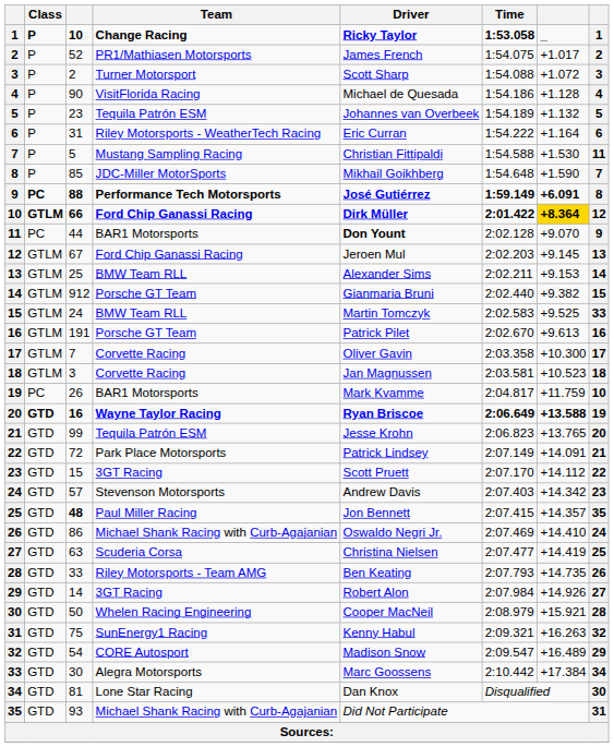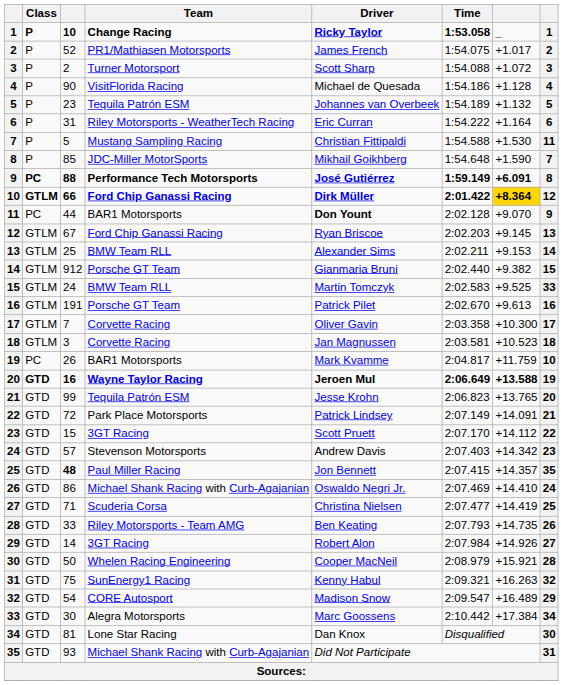row 13 | Driver: Jeroen Mul -> Ryan Briscoe
row 21 | Driver: Ryan Briscoe -> Jeroen Mul
row 28 | column 3: 63 -> 71
